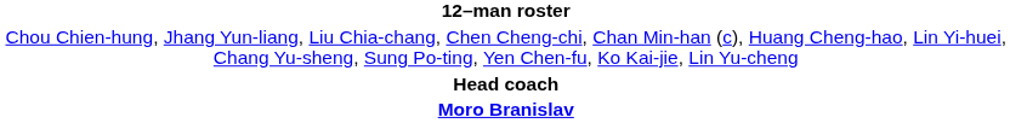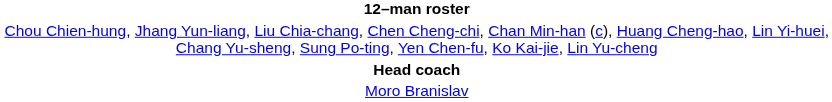row 4 | column 1: bold -> normal
